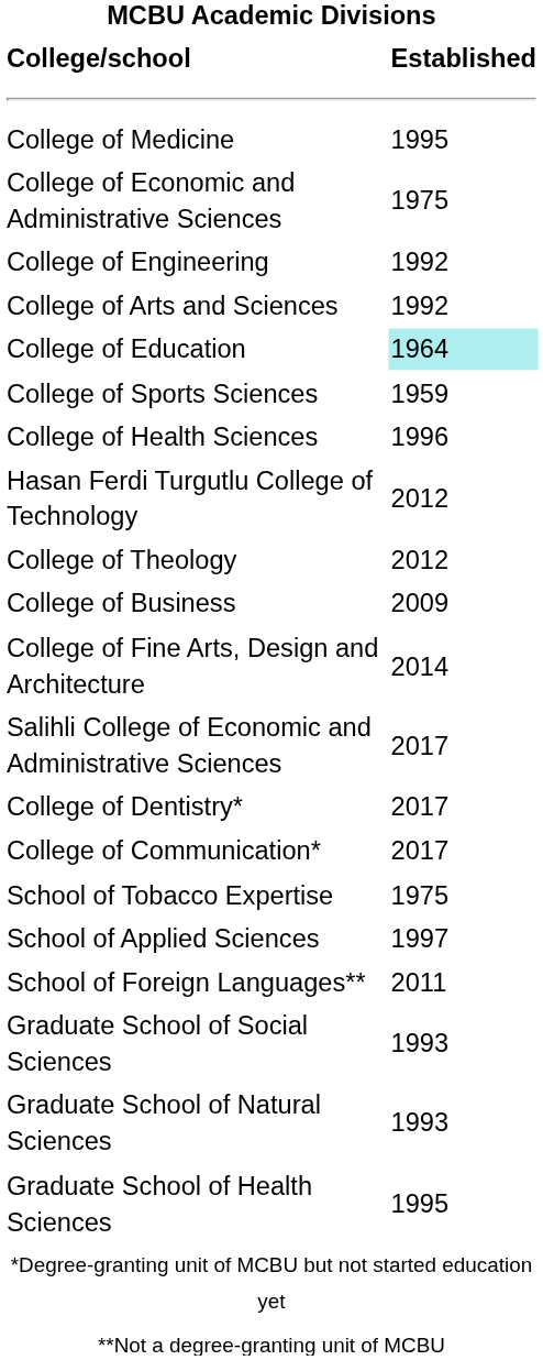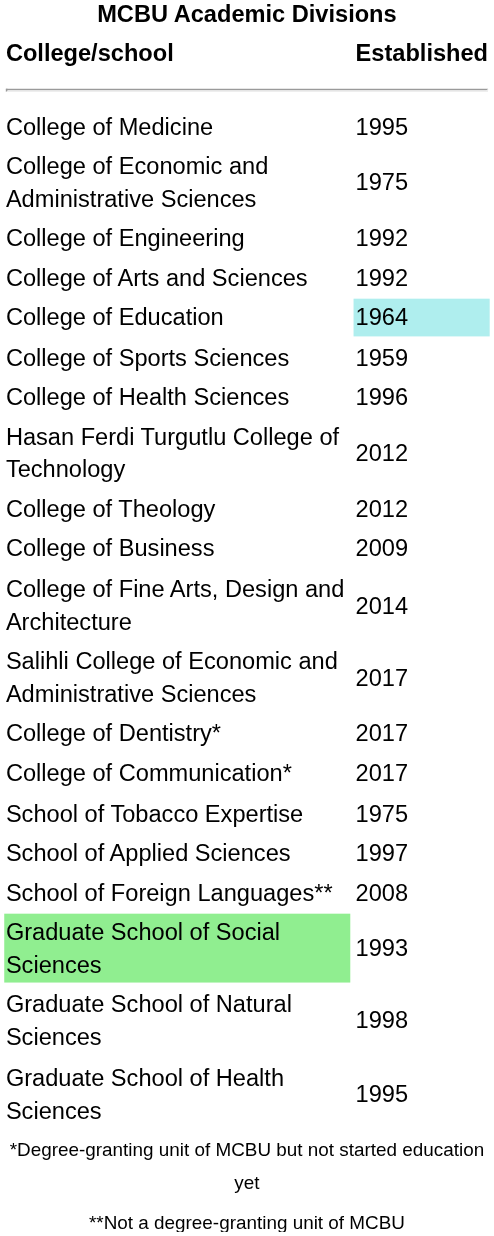row 19 | Established: 2011 -> 2008
row 20 | College/school: no background -> lightgreen background
row 21 | Established: 1993 -> 1998
